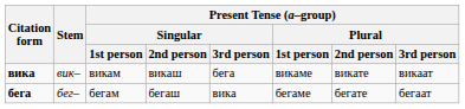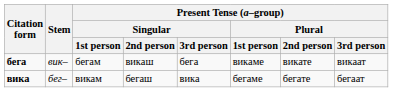row 4 | Citation form: вика -> бега
row 4 | Present Tense (а–group) / Singular / 1st person: викам -> бегам
row 5 | Citation form: бега -> вика
row 5 | Present Tense (а–group) / Singular / 1st person: бегам -> викам
